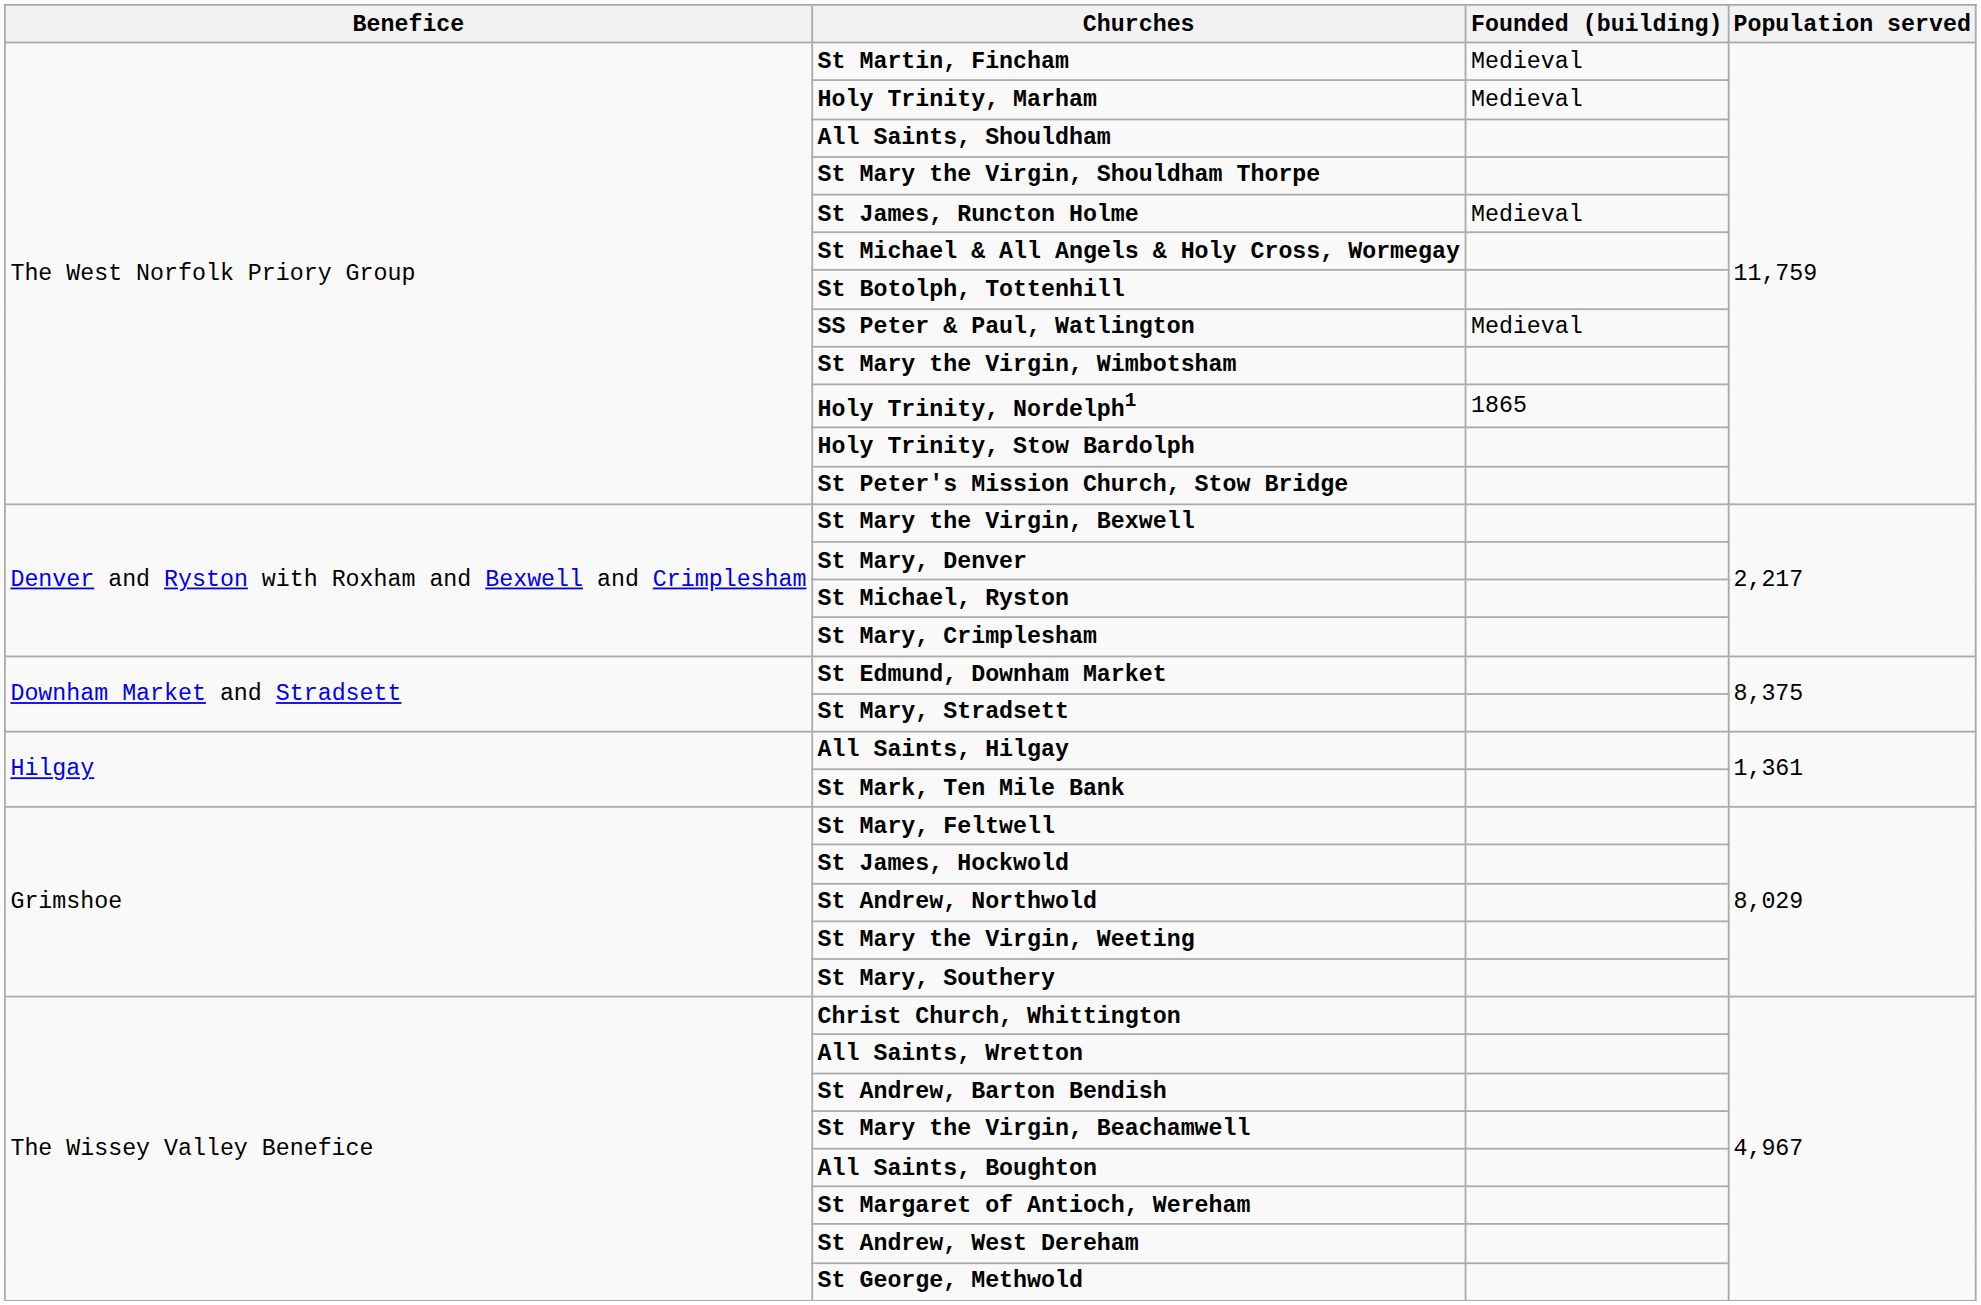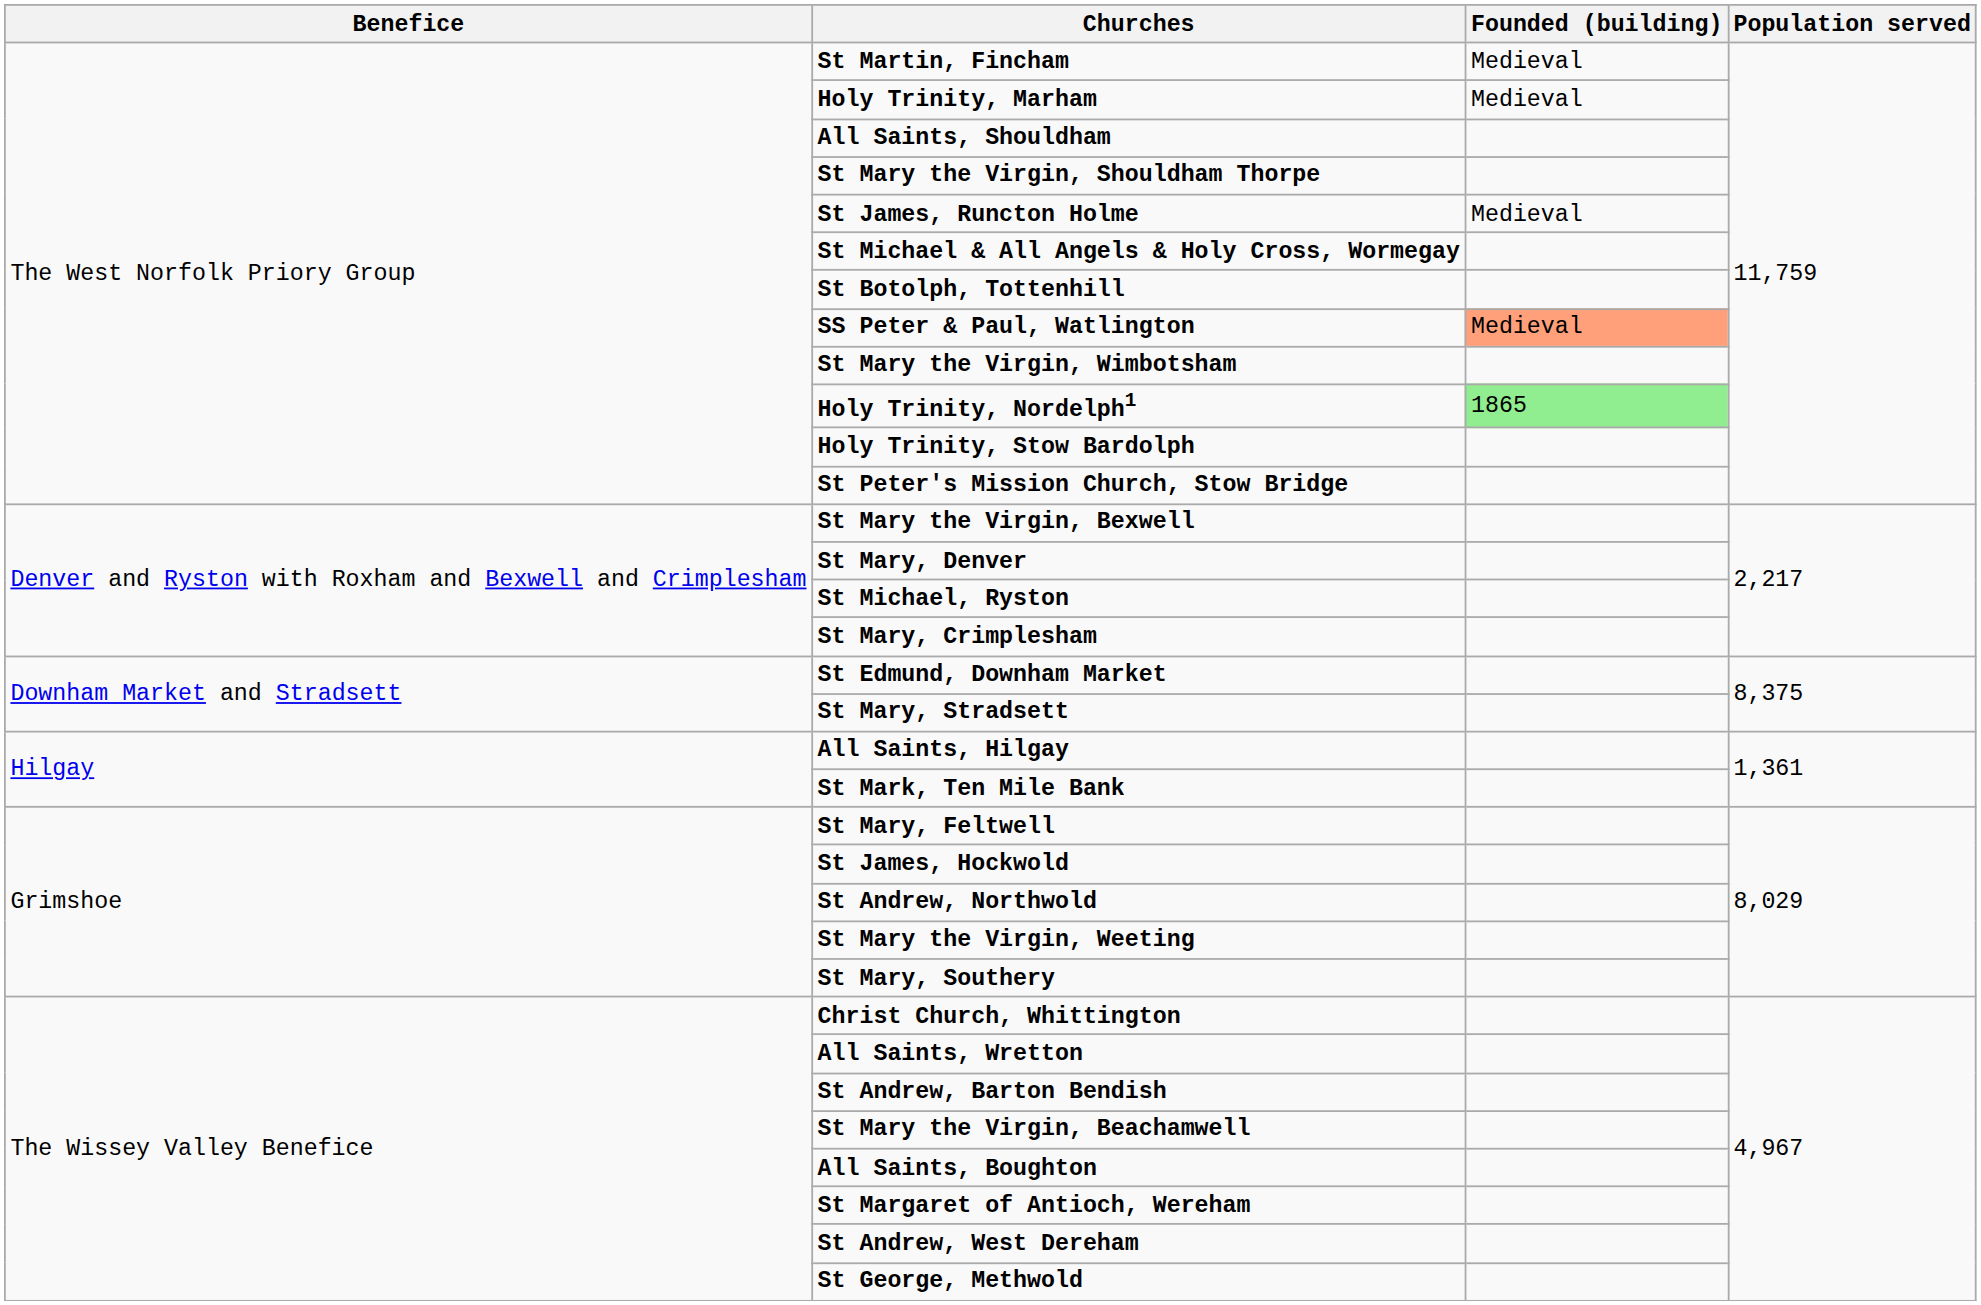SS Peter & Paul, Watlington | Founded (building): no background -> lightsalmon background
Holy Trinity, Nordelph1 | Founded (building): no background -> lightgreen background
